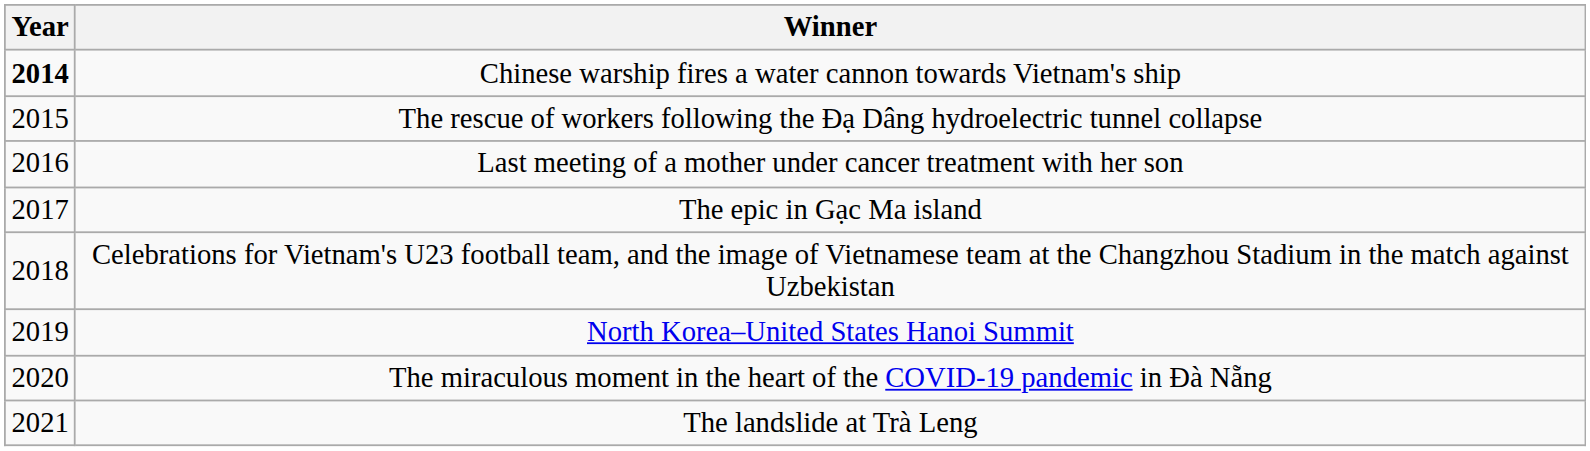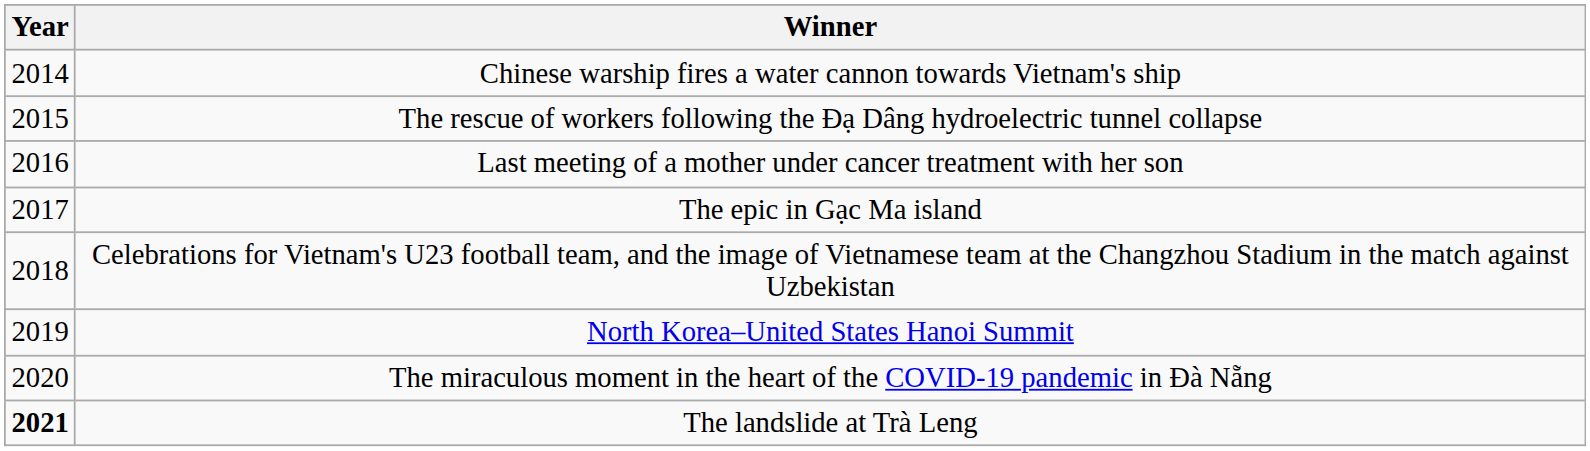Chinese warship fires a water cannon towards Vietnam's ship | Year: bold -> normal
The landslide at Trà Leng | Year: normal -> bold
